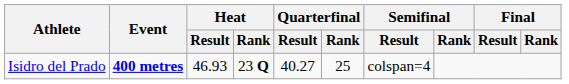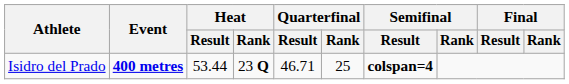Isidro del Prado | Heat / Result: 46.93 -> 53.44
Isidro del Prado | Quarterfinal / Result: 40.27 -> 46.71
Isidro del Prado | Semifinal / Result: normal -> bold
